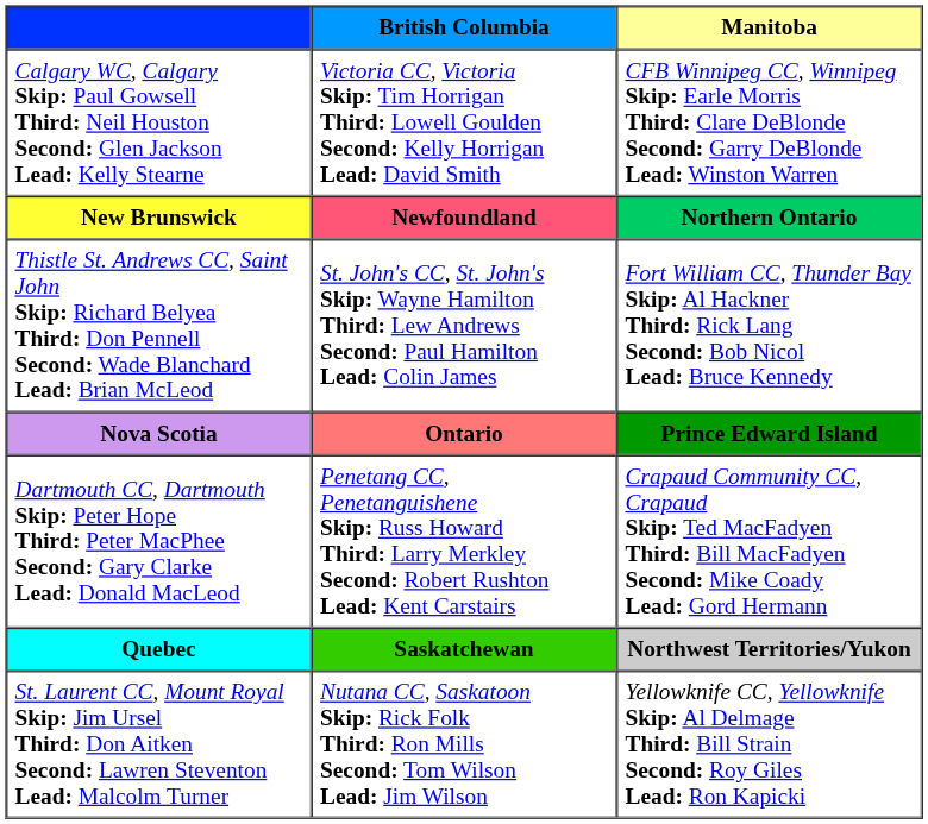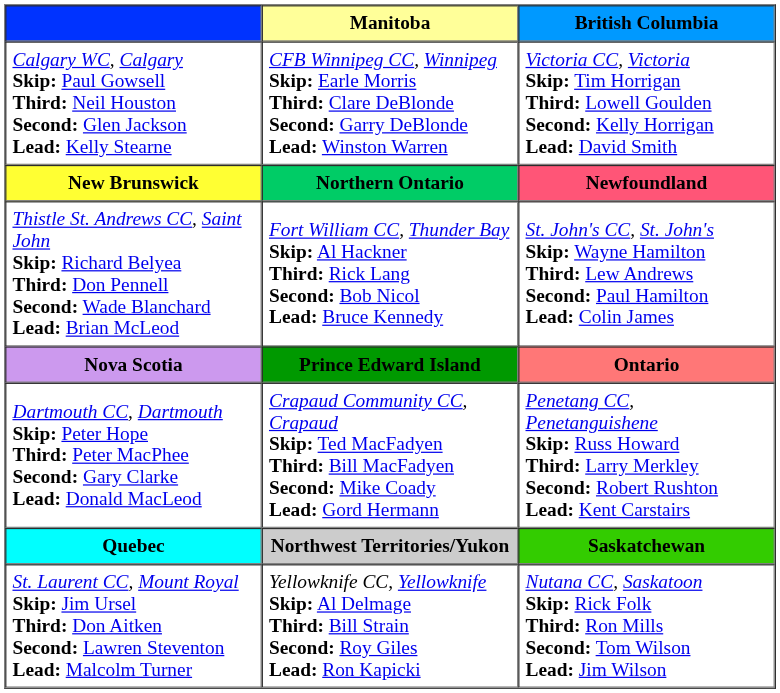columns swapped: British Columbia <-> Manitoba
